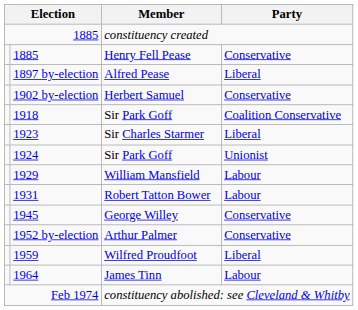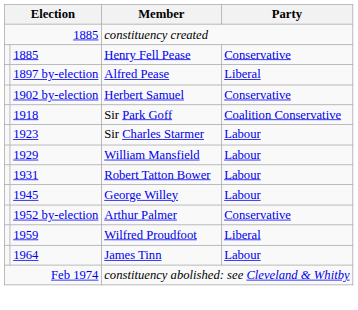Sir Charles Starmer | Party: Liberal -> Labour
- row: 1924 | Sir Park Goff | Unionist
George Willey | Party: Conservative -> Labour
